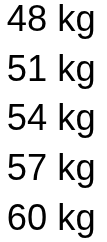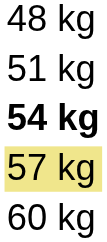54 kg | column 1: normal -> bold
57 kg | column 1: no background -> khaki background
